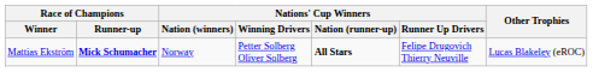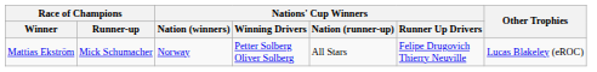Mattias Ekström | Race of Champions / Runner-up: bold -> normal
Mattias Ekström | Nations' Cup Winners / Nation (runner-up): bold -> normal
